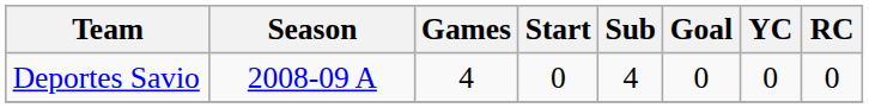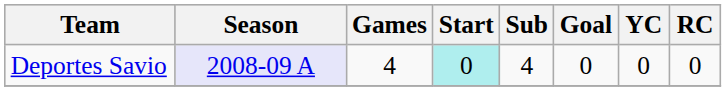Deportes Savio | Season: no background -> lavender background
Deportes Savio | Start: no background -> paleturquoise background
